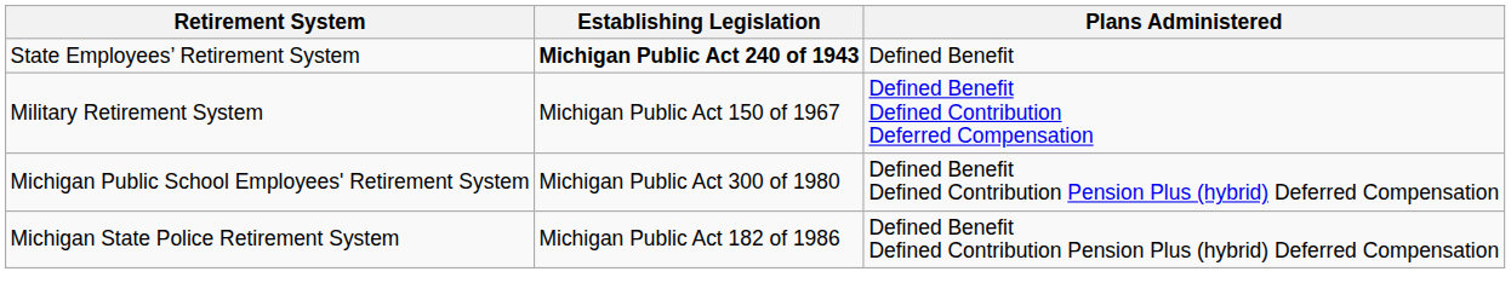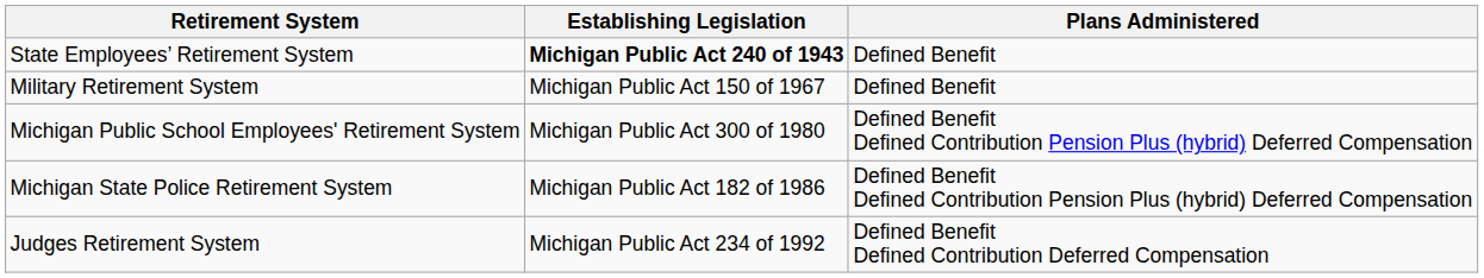Military Retirement System | Plans Administered: Defined Benefit Defined Contribution Deferred Compensation -> Defined Benefit
+ row: Judges Retirement System | Michigan Public Act 234 of 1992 | Defined Benefit Defined Contribution Deferred Compensation
